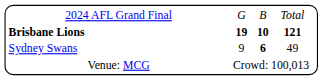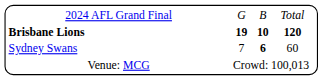Brisbane Lions | column 4: 121 -> 120
Sydney Swans | column 2: 9 -> 7
Sydney Swans | column 4: 49 -> 60
